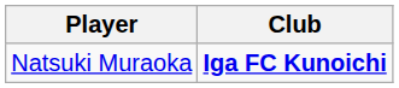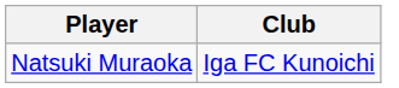Natsuki Muraoka | Club: bold -> normal
